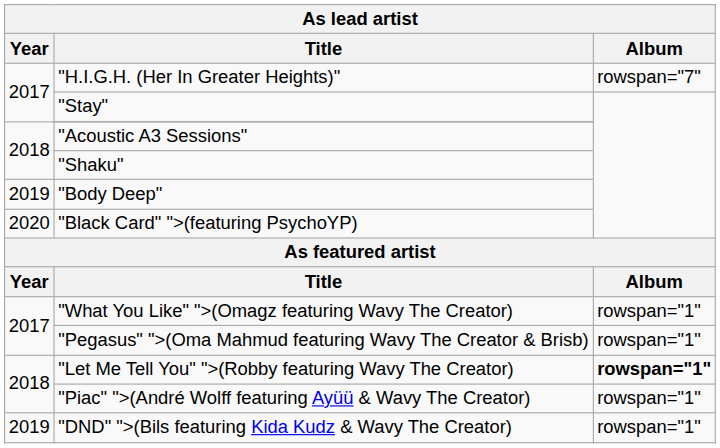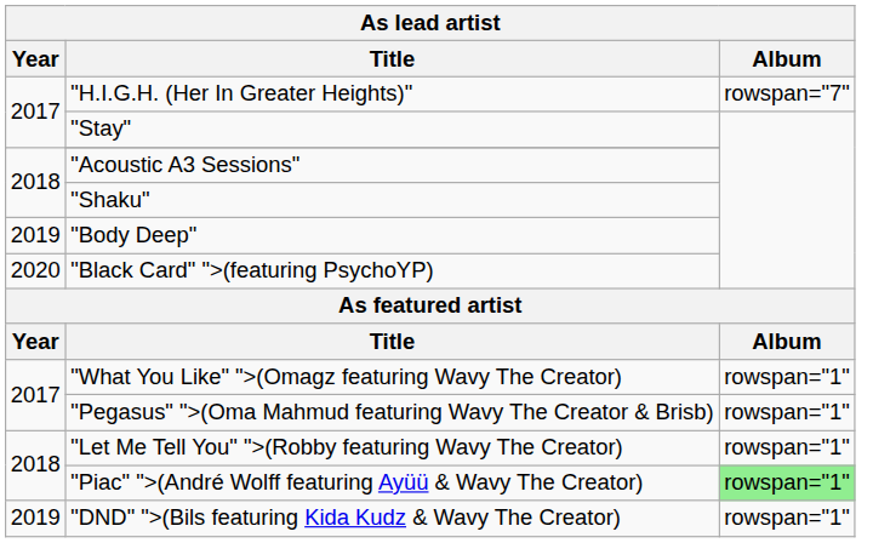"Let Me Tell You" ">(Robby featuring Wavy The Creator) | Album: bold -> normal
"Piac" ">(André Wolff featuring Ayüü & Wavy The Creator) | Album: no background -> lightgreen background
